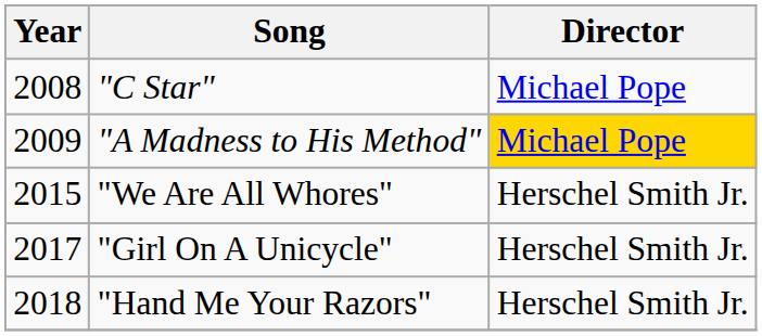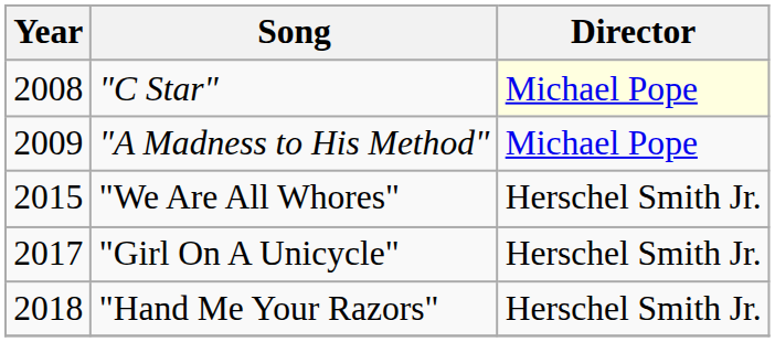"C Star" | Director: no background -> lightyellow background
"A Madness to His Method" | Director: gold background -> no background
